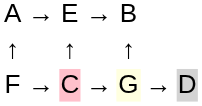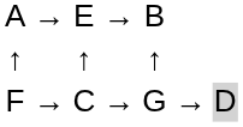F | column 3: pink background -> no background
F | column 5: lightyellow background -> no background
